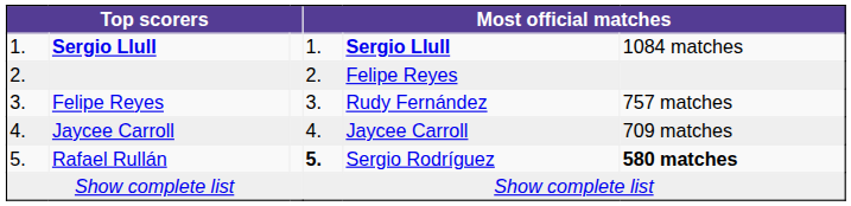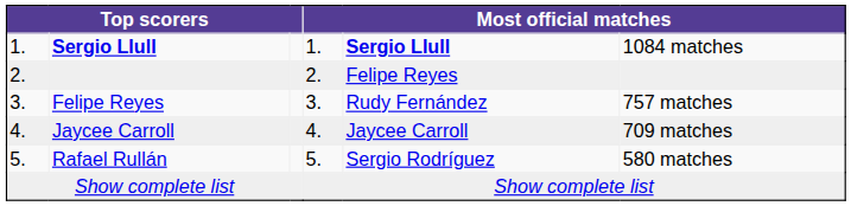Rafael Rullán | column 4: bold -> normal
Rafael Rullán | column 6: bold -> normal
